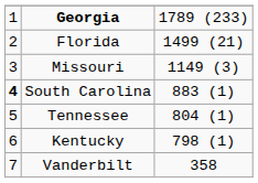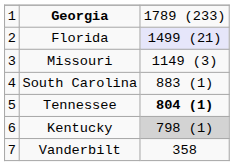Florida | column 3: no background -> lavender background
South Carolina | column 1: bold -> normal
Tennessee | column 3: normal -> bold
Kentucky | column 3: no background -> lightgrey background
